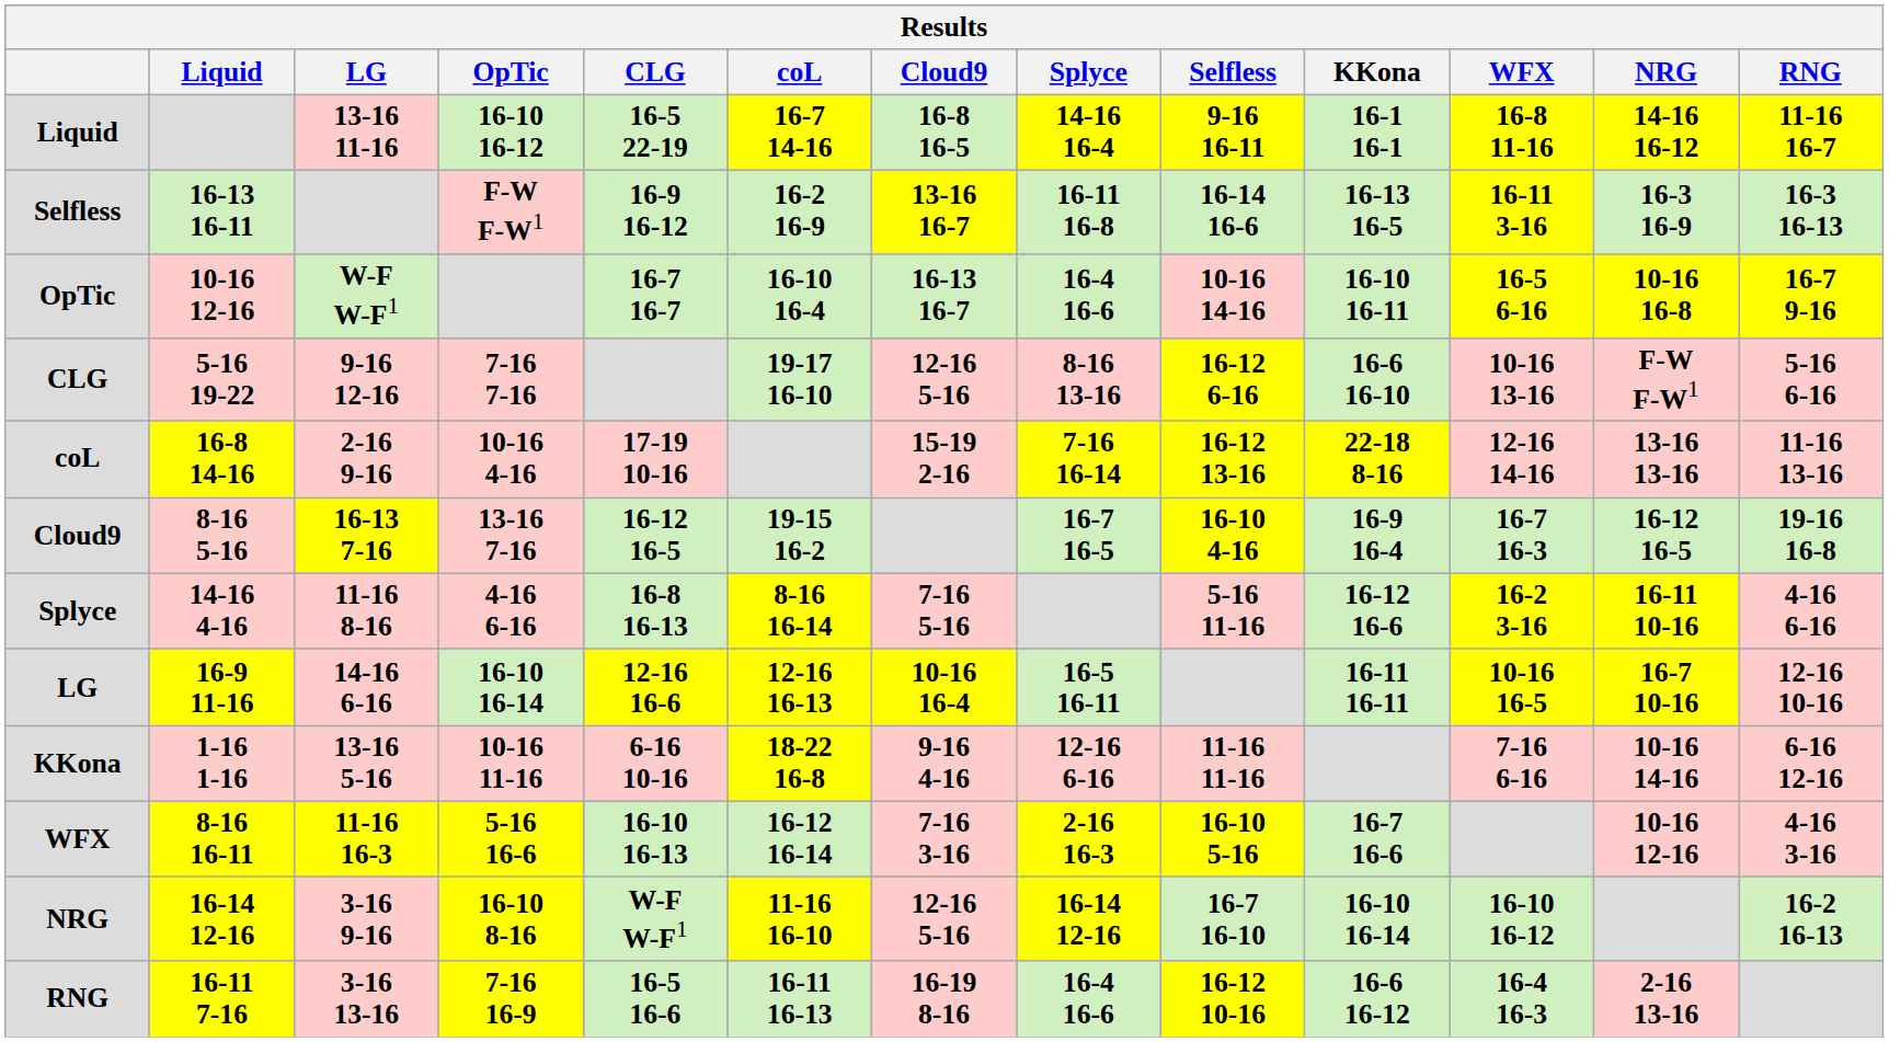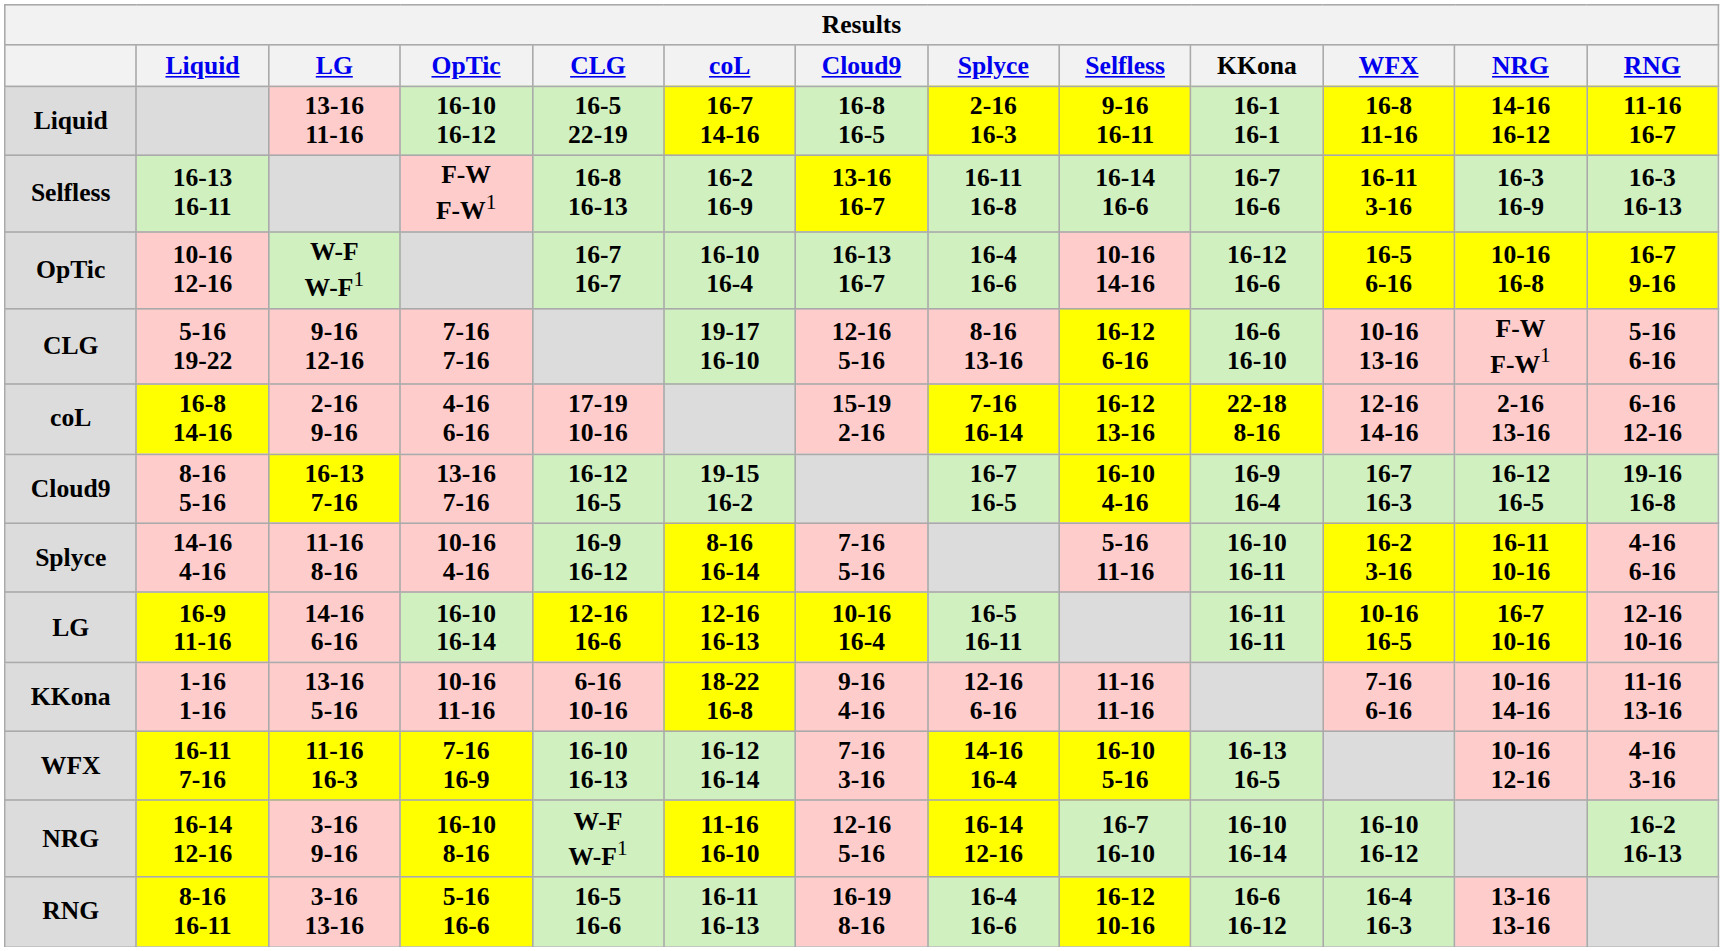row 3 | Splyce: 14-16 16-4 -> 2-16 16-3
row 4 | CLG: 16-9 16-12 -> 16-8 16-13
row 4 | KKona: 16-13 16-5 -> 16-7 16-6
row 5 | KKona: 16-10 16-11 -> 16-12 16-6
row 7 | OpTic: 10-16 4-16 -> 4-16 6-16
row 7 | NRG: 13-16 13-16 -> 2-16 13-16
row 7 | RNG: 11-16 13-16 -> 6-16 12-16
row 9 | OpTic: 4-16 6-16 -> 10-16 4-16
row 9 | CLG: 16-8 16-13 -> 16-9 16-12
row 9 | KKona: 16-12 16-6 -> 16-10 16-11
row 11 | RNG: 6-16 12-16 -> 11-16 13-16
row 12 | Liquid: 8-16 16-11 -> 16-11 7-16
row 12 | OpTic: 5-16 16-6 -> 7-16 16-9
row 12 | Splyce: 2-16 16-3 -> 14-16 16-4
row 12 | KKona: 16-7 16-6 -> 16-13 16-5
row 14 | Liquid: 16-11 7-16 -> 8-16 16-11
row 14 | OpTic: 7-16 16-9 -> 5-16 16-6
row 14 | NRG: 2-16 13-16 -> 13-16 13-16
